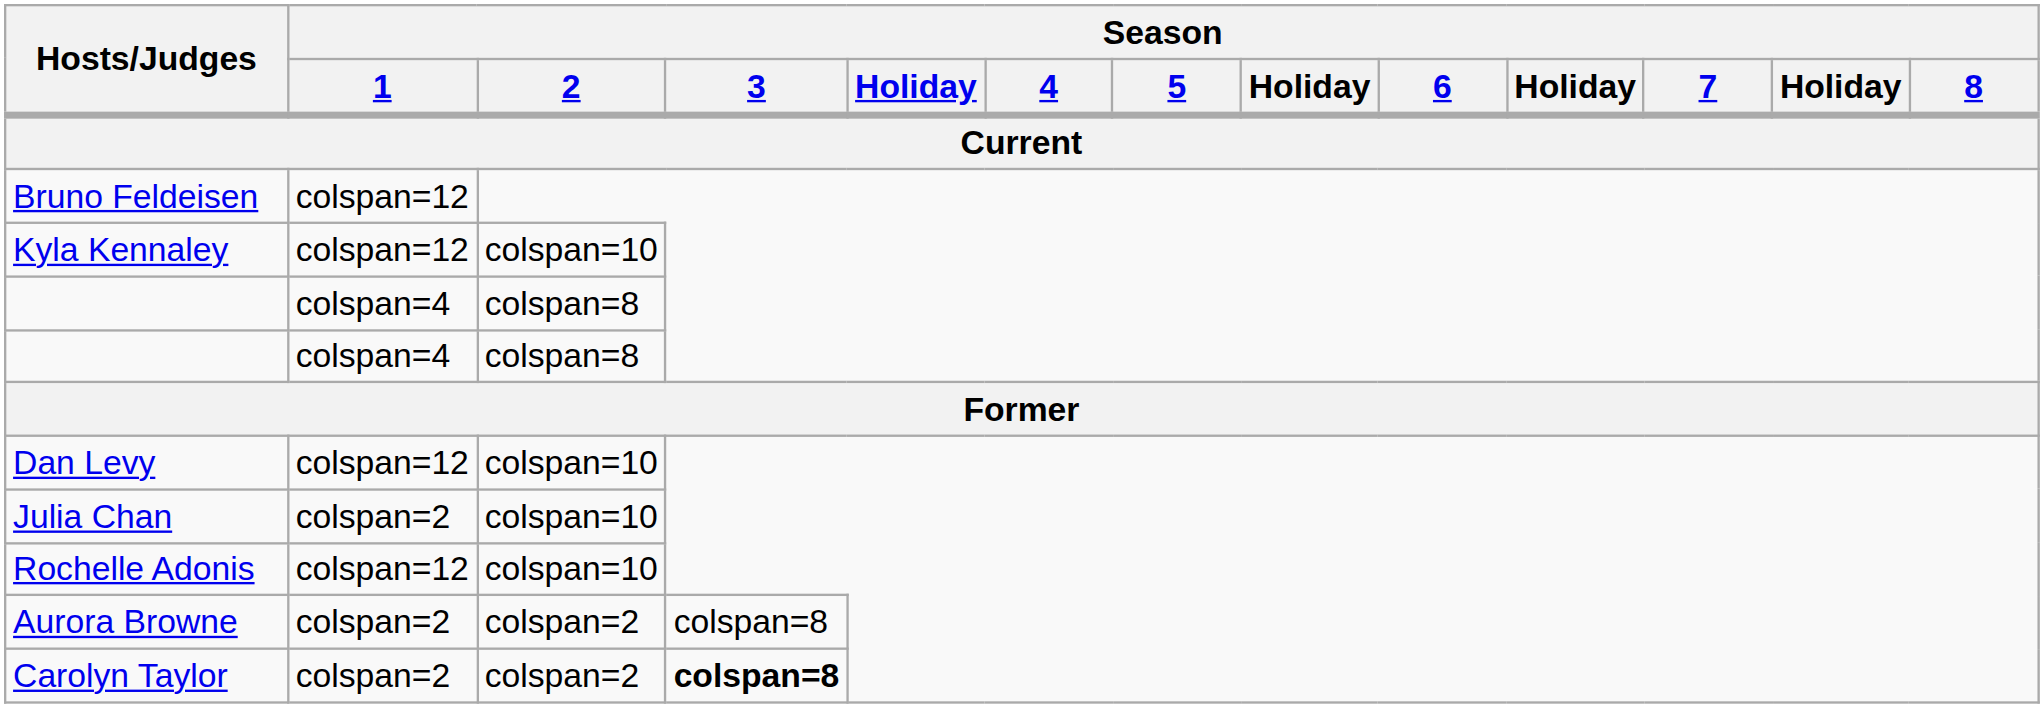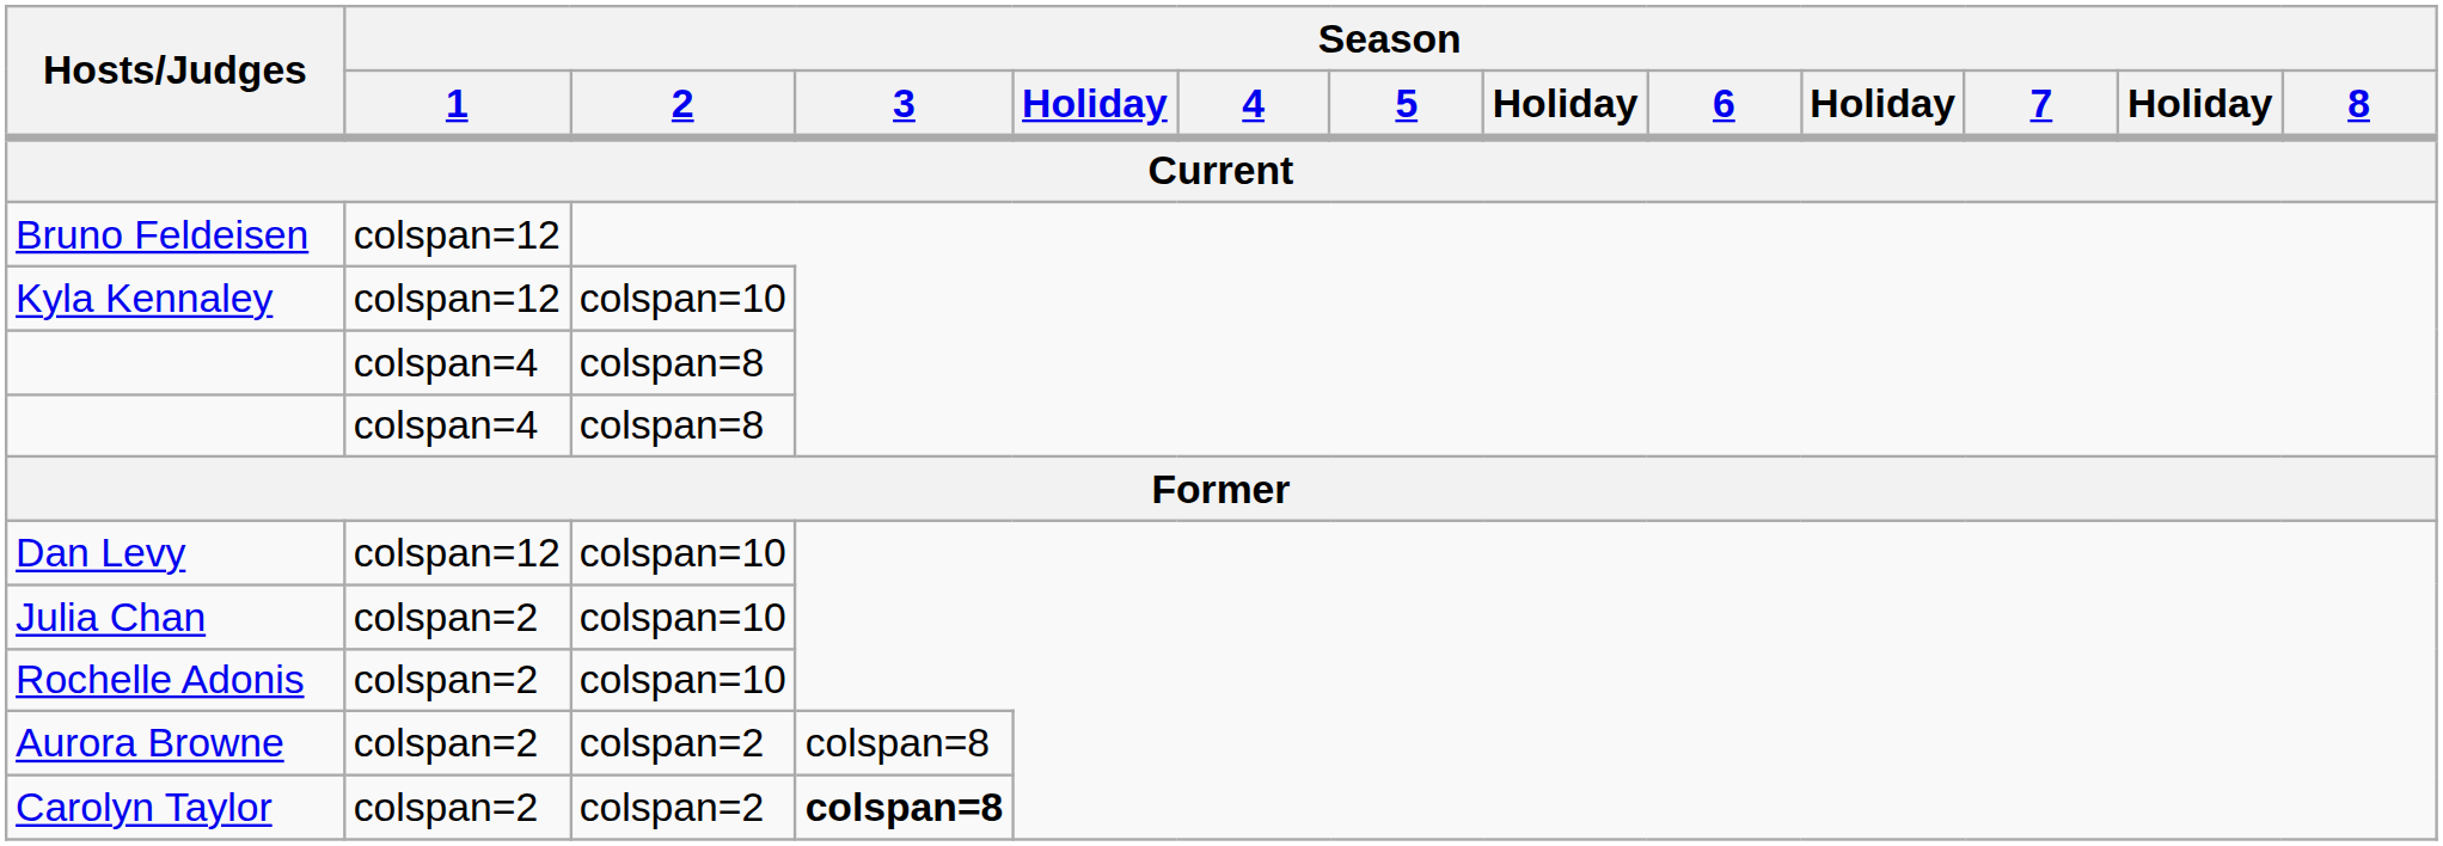Rochelle Adonis | Season / 1: colspan=12 -> colspan=2
